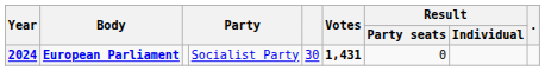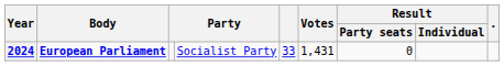2024 | column 5: 30 -> 33
2024 | Votes: bold -> normal
